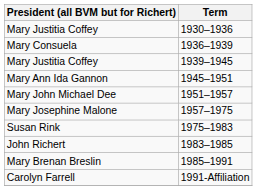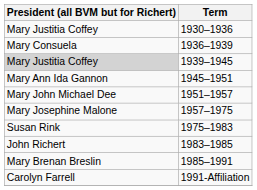row 4 | President (all BVM but for Richert): no background -> lightgrey background
